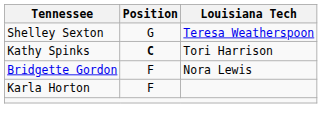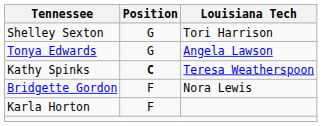Shelley Sexton | Louisiana Tech: Teresa Weatherspoon -> Tori Harrison
+ row: Tonya Edwards | G | Angela Lawson
Kathy Spinks | Louisiana Tech: Tori Harrison -> Teresa Weatherspoon
